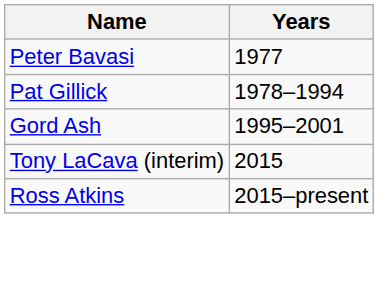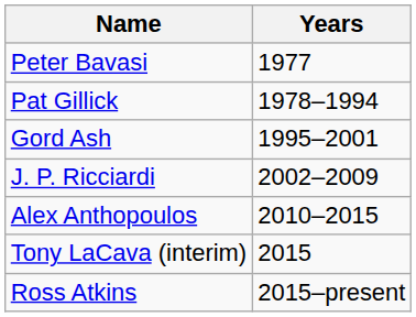+ row: J. P. Ricciardi | 2002–2009
+ row: Alex Anthopoulos | 2010–2015
